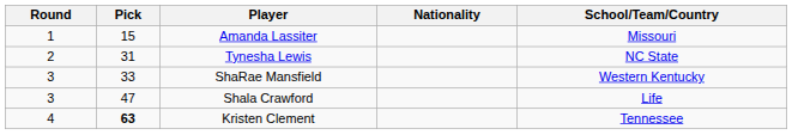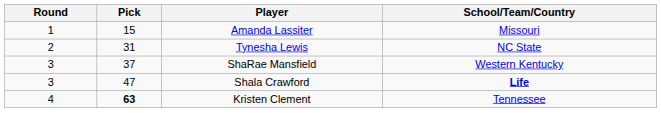- column: Nationality
ShaRae Mansfield | Pick: 33 -> 37
Shala Crawford | School/Team/Country: normal -> bold
